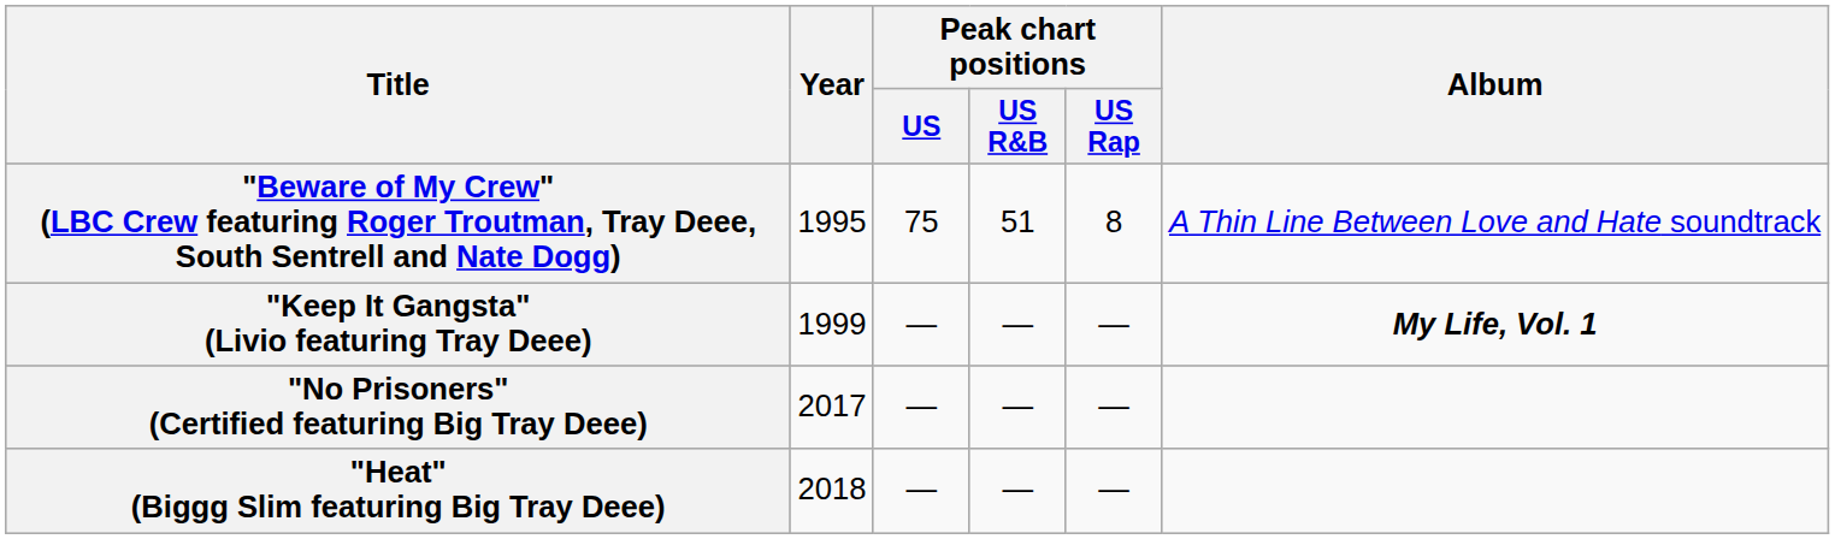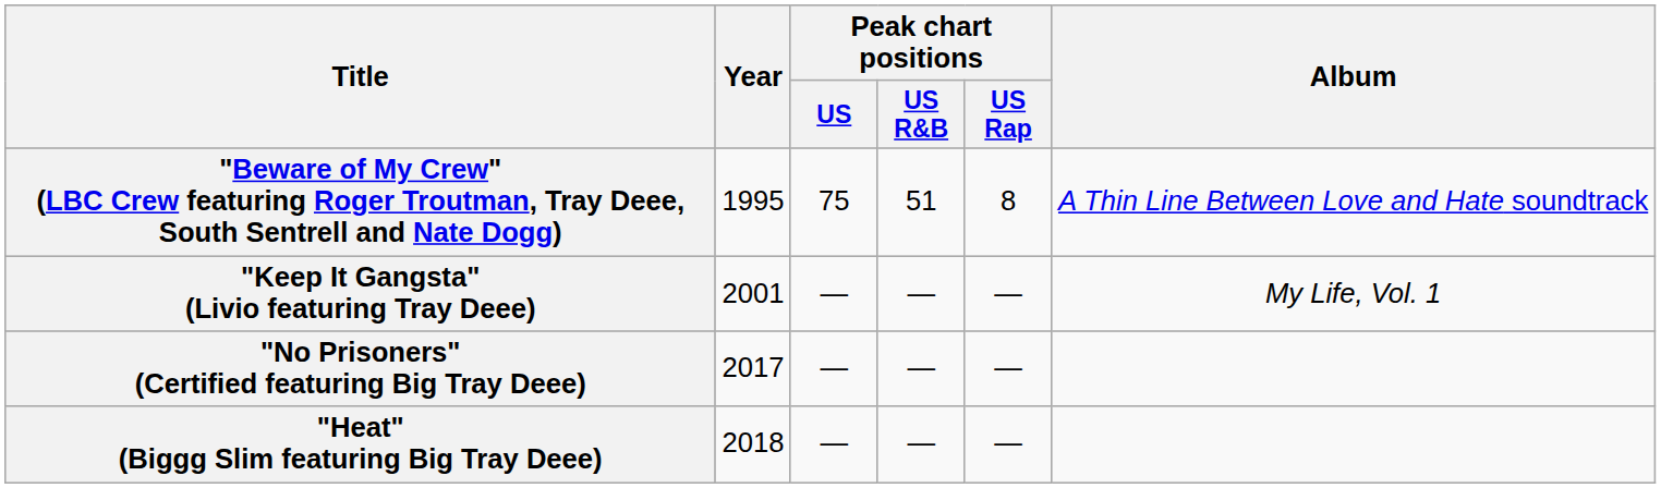"Keep It Gangsta" (Livio featuring Tray Deee) | Year: 1999 -> 2001
"Keep It Gangsta" (Livio featuring Tray Deee) | Album: bold -> normal
